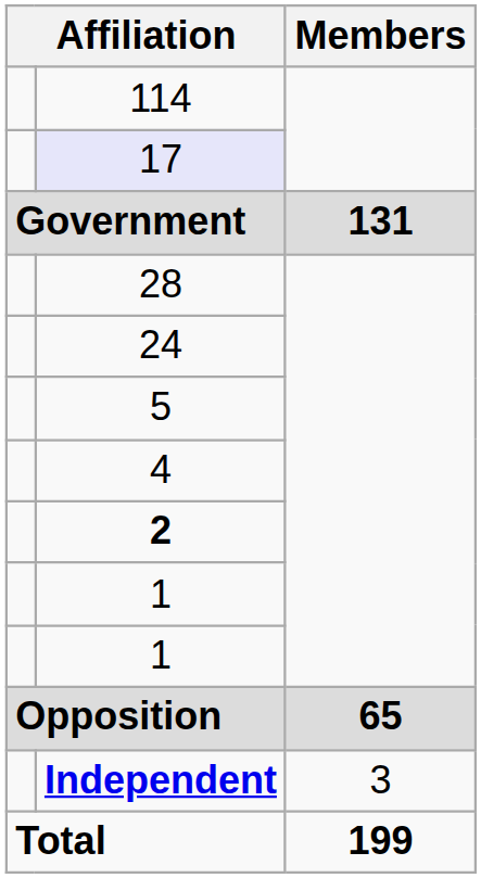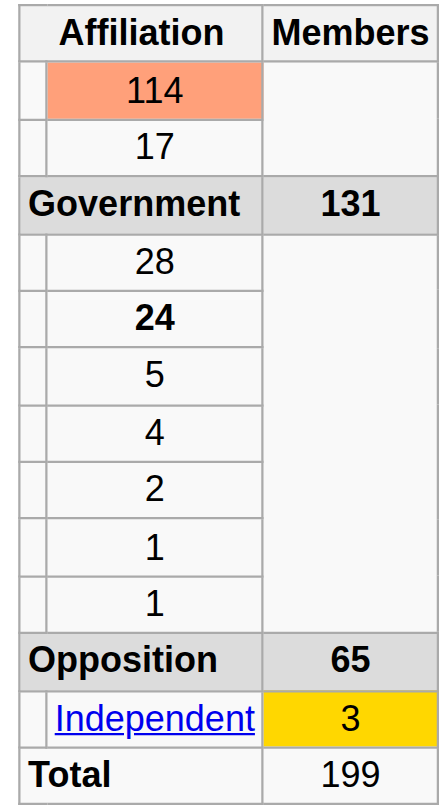114 | column 2: no background -> lightsalmon background
17 | column 2: lavender background -> no background
24 | column 2: normal -> bold
2 | column 2: bold -> normal
Independent | column 2: bold -> normal
Independent | Members: no background -> gold background
Total | Members: bold -> normal
